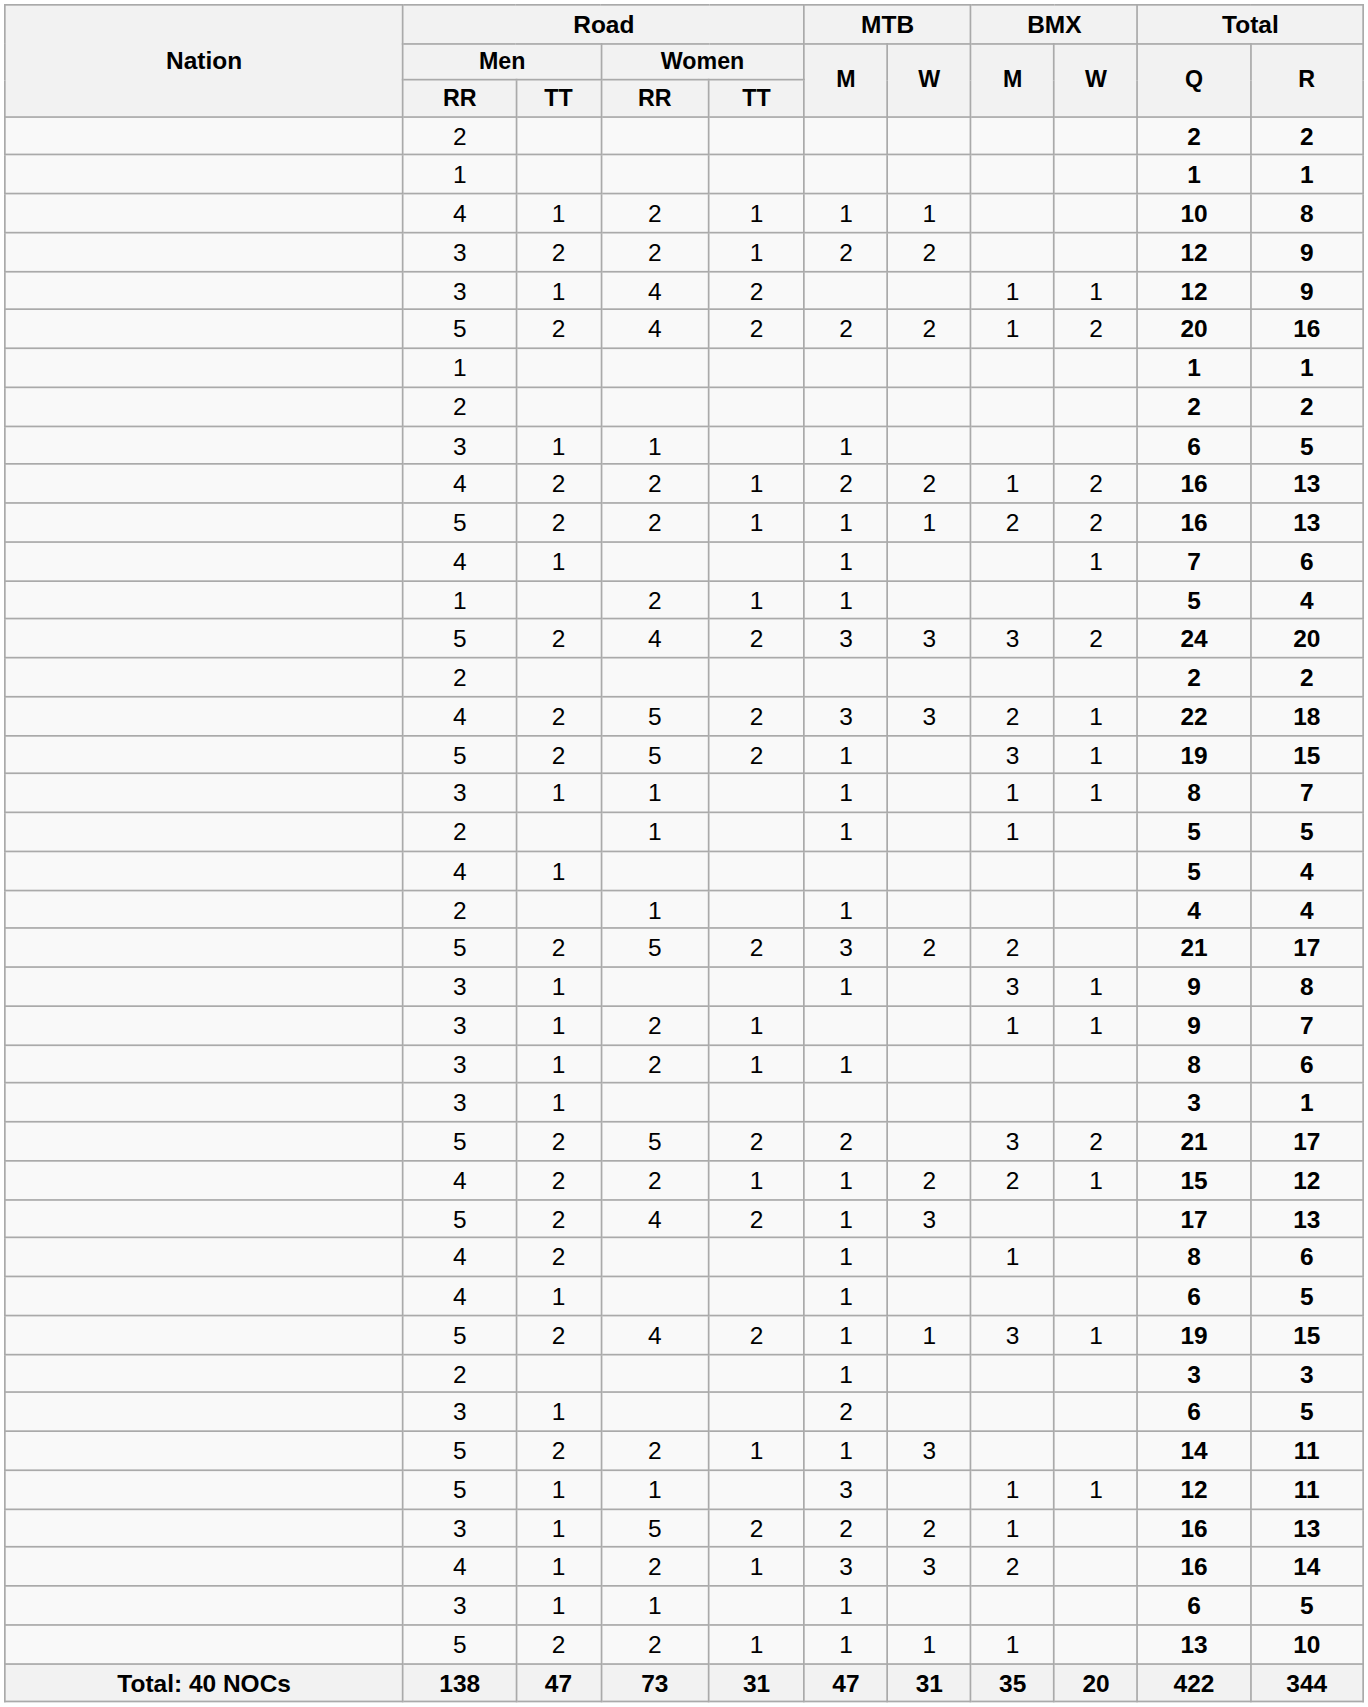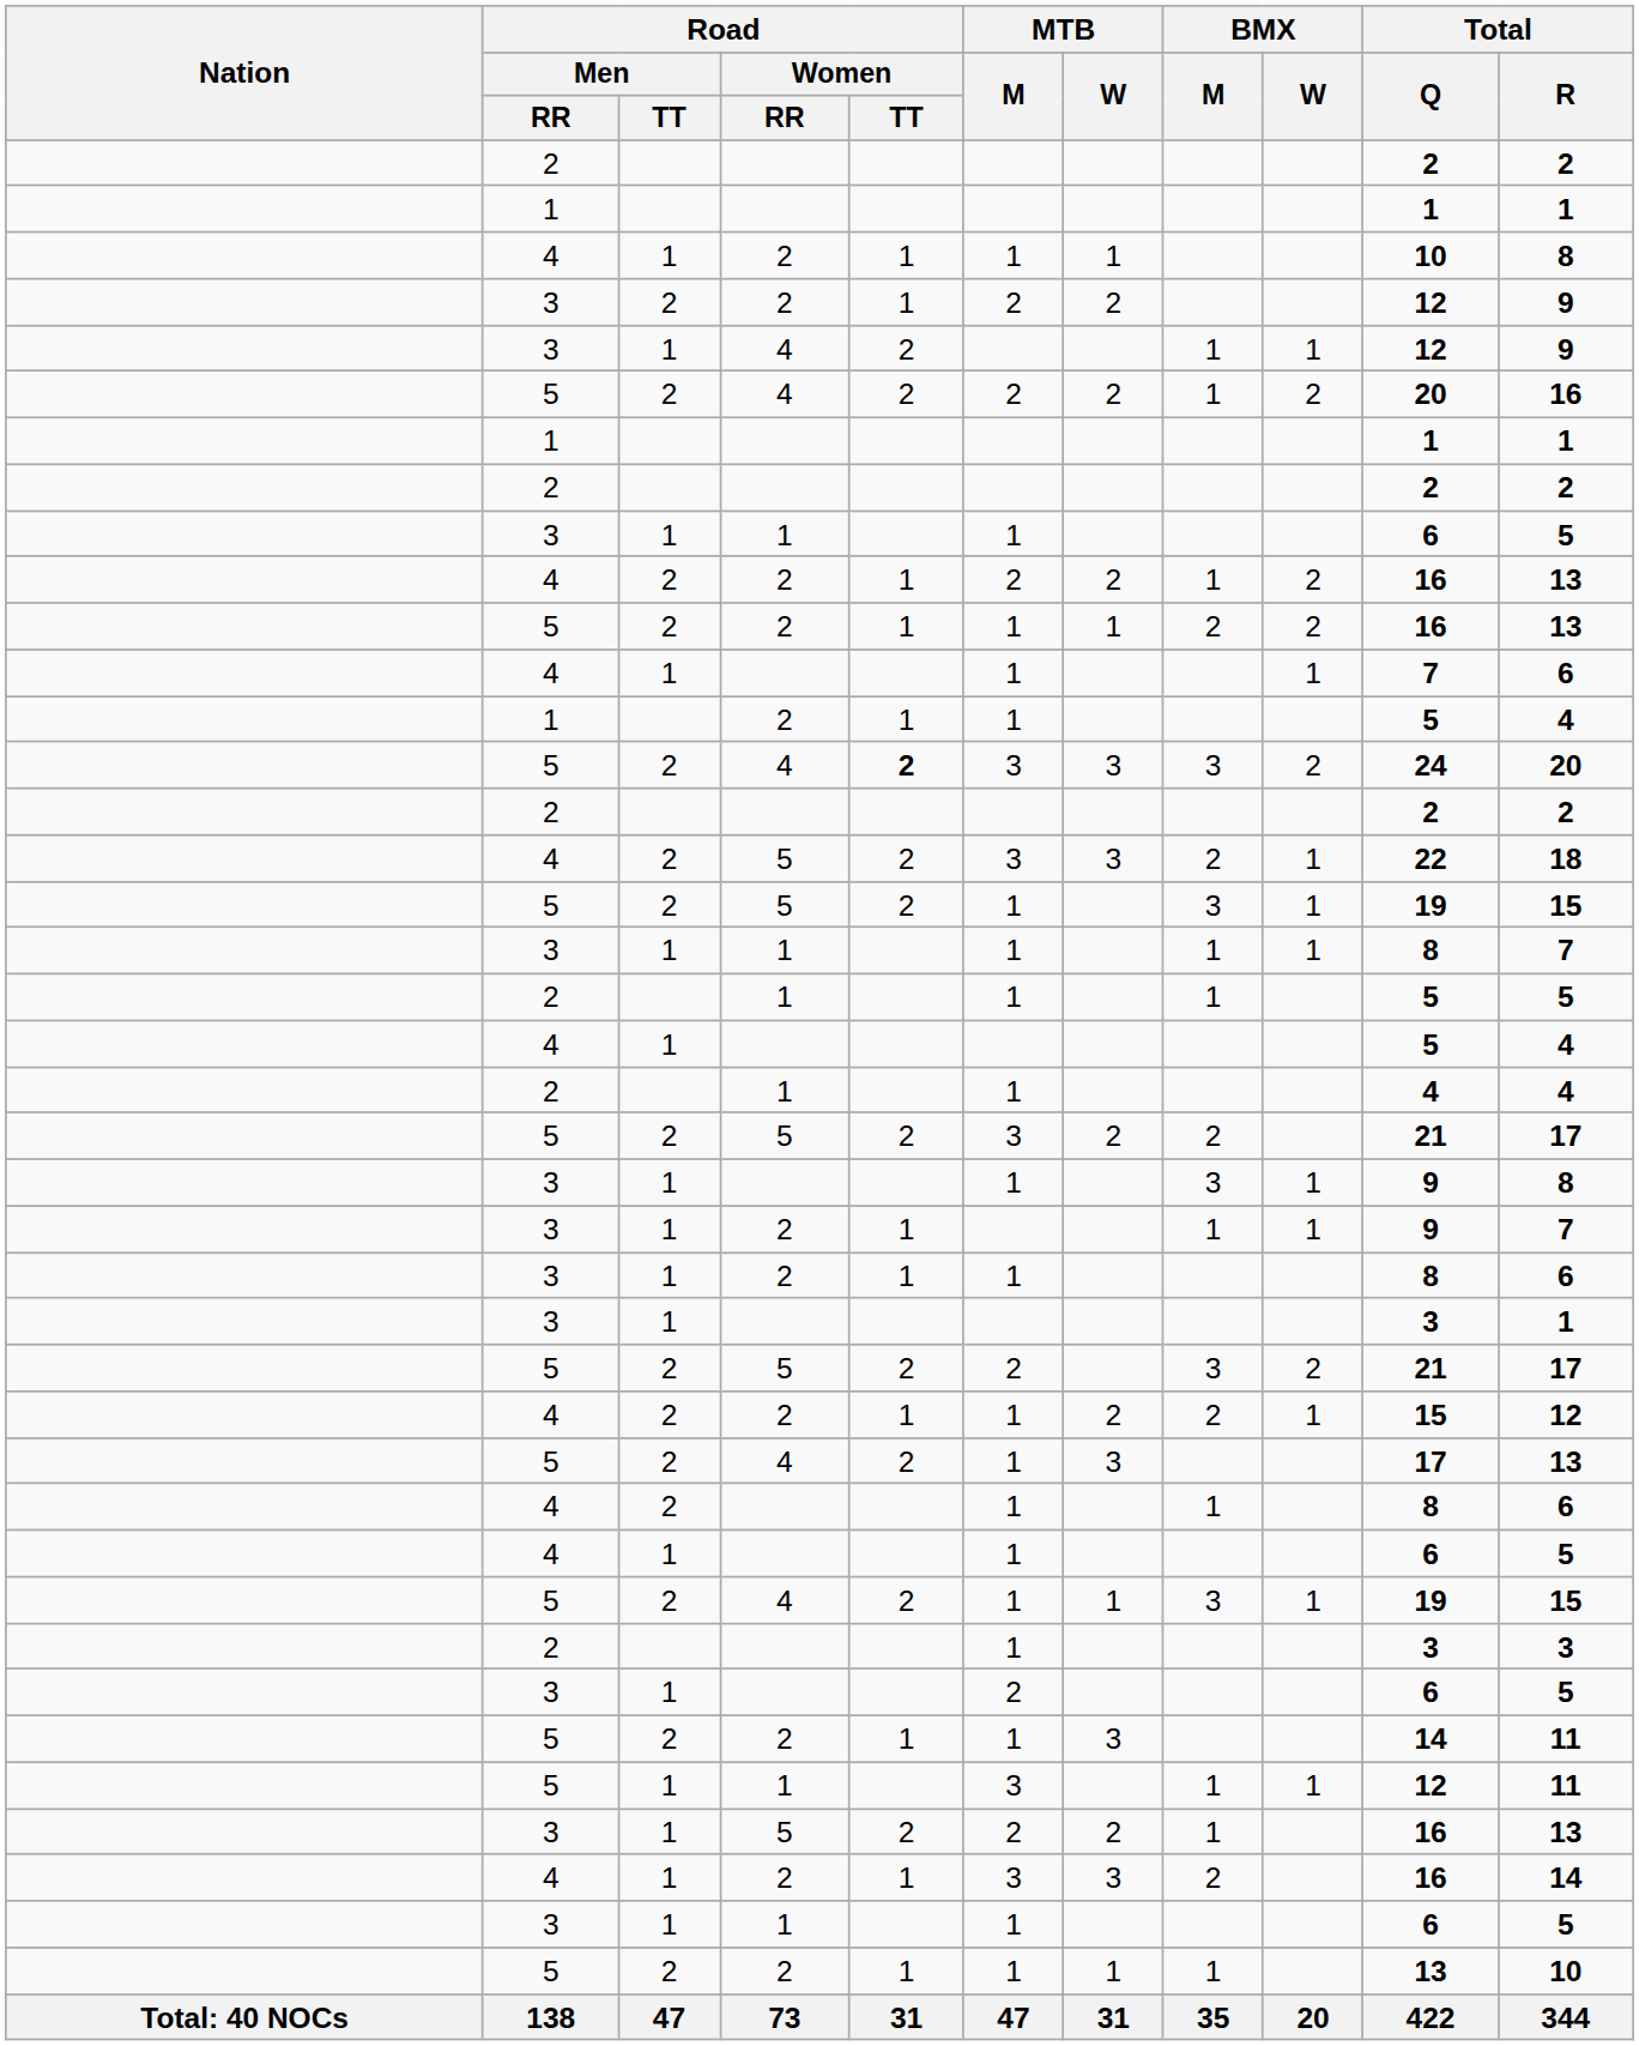row 17 | Road / Women / TT: normal -> bold
